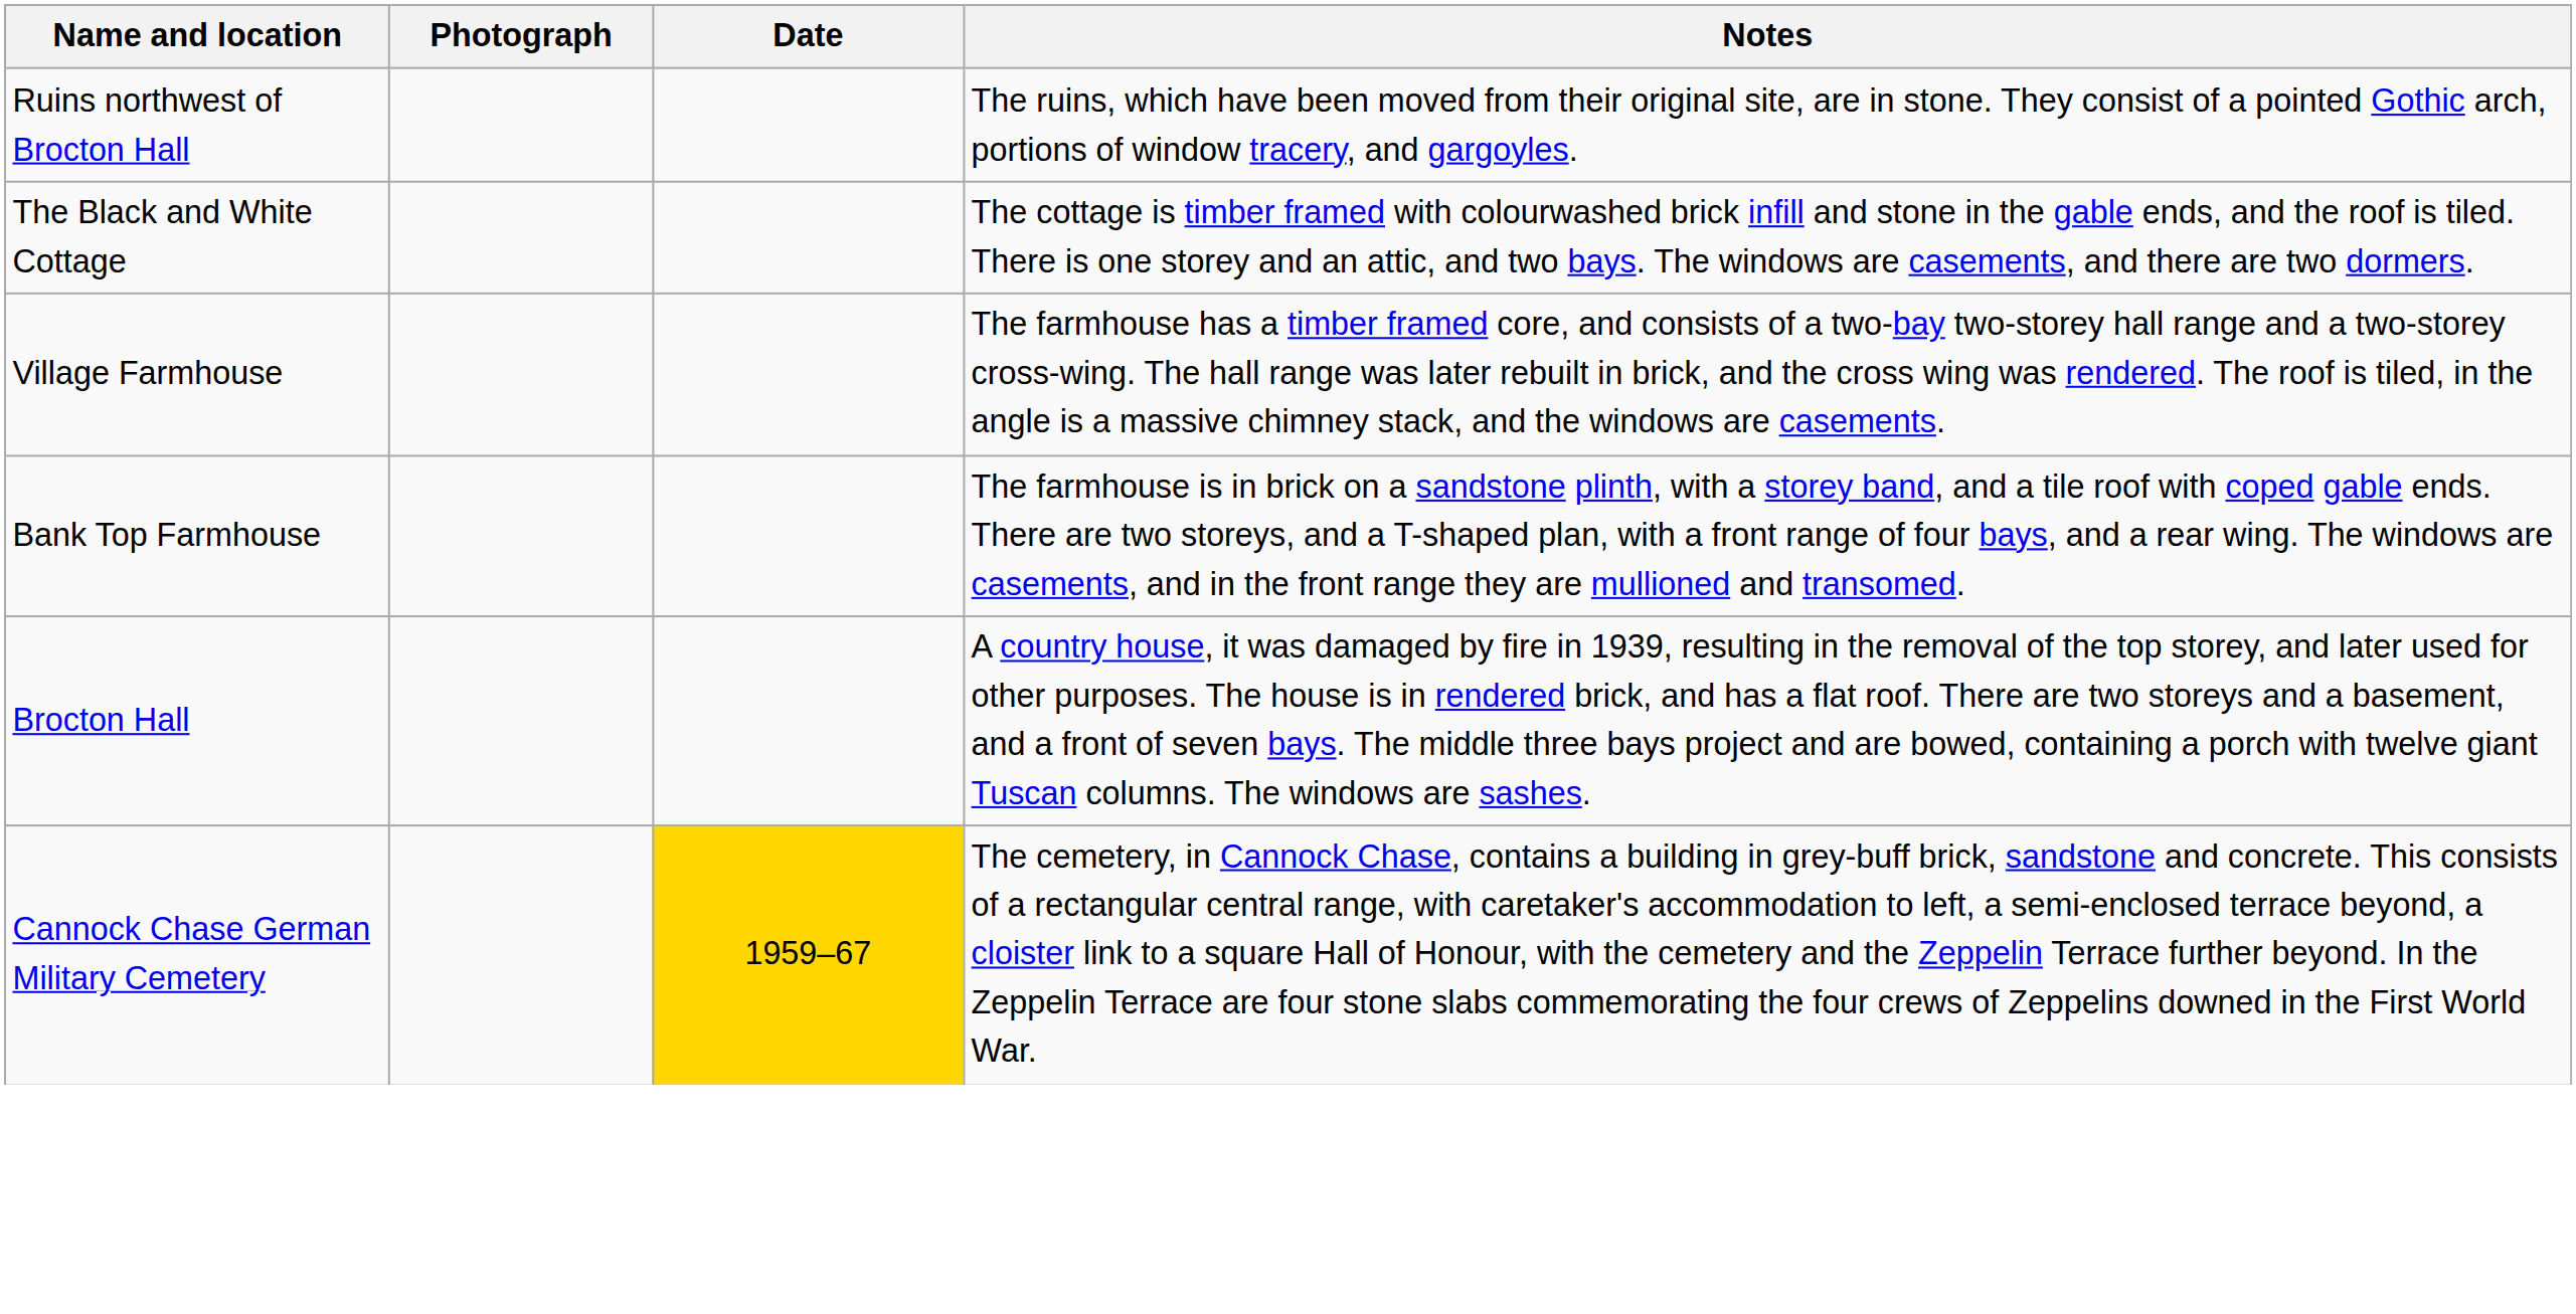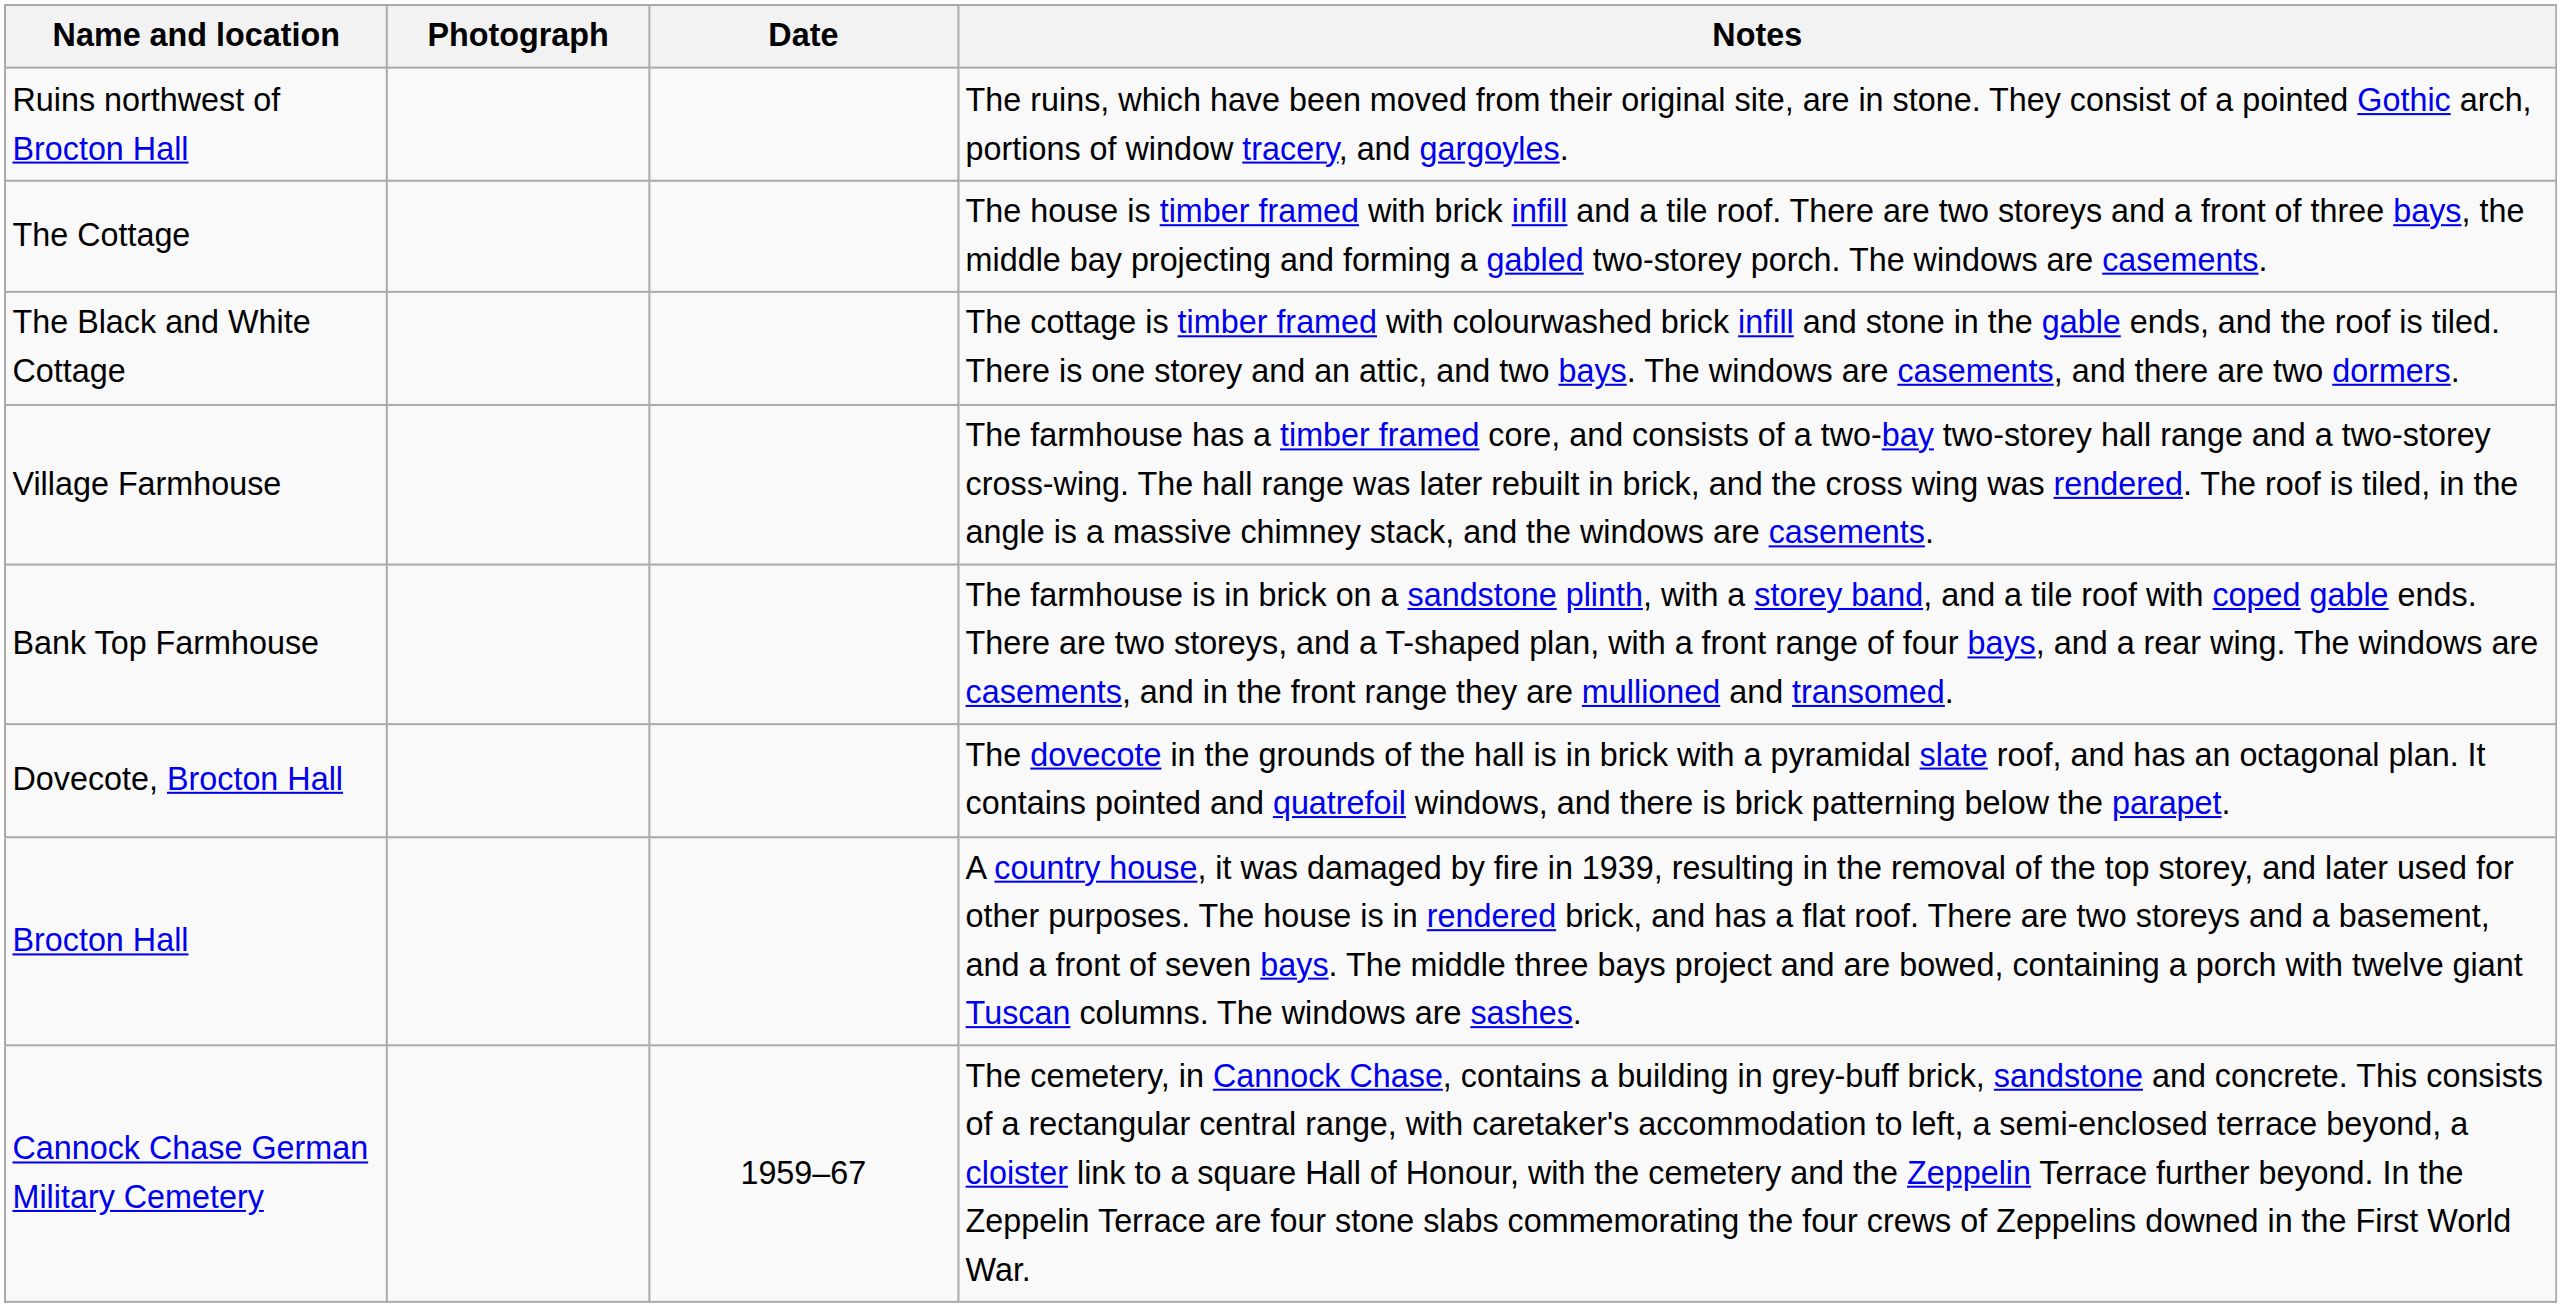+ row: The Cottage | The house is timber framed with brick infill and a tile roof. There are two storeys and a front of three bays, the middle bay projecting and forming a gabled two-storey porch. The windows are casements.
+ row: Dovecote, Brocton Hall | The dovecote in the grounds of the hall is in brick with a pyramidal slate roof, and has an octagonal plan. It contains pointed and quatrefoil windows, and there is brick patterning below the parapet.
Cannock Chase German Military Cemetery | Date: gold background -> no background
